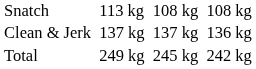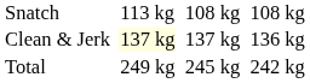Clean & Jerk | column 2: no background -> lightyellow background
